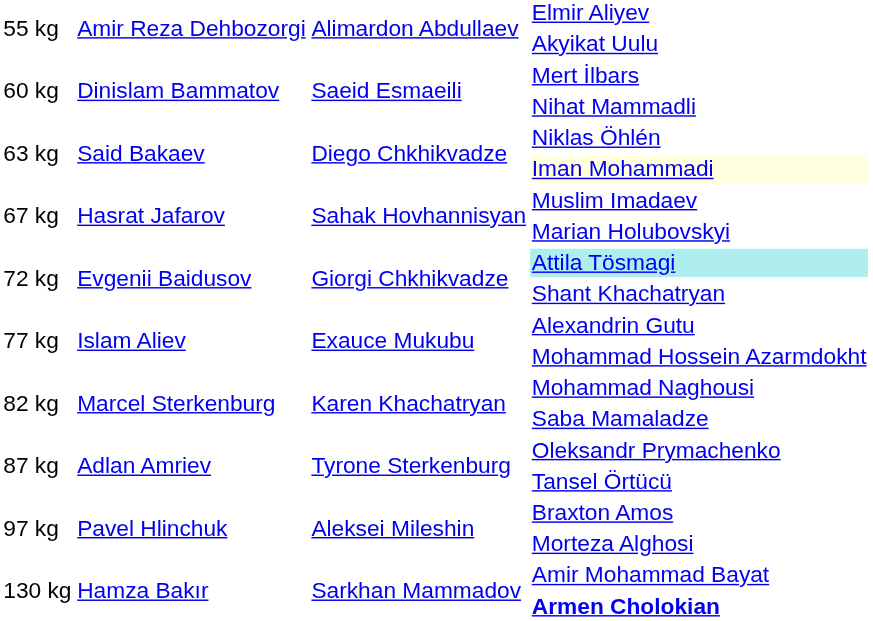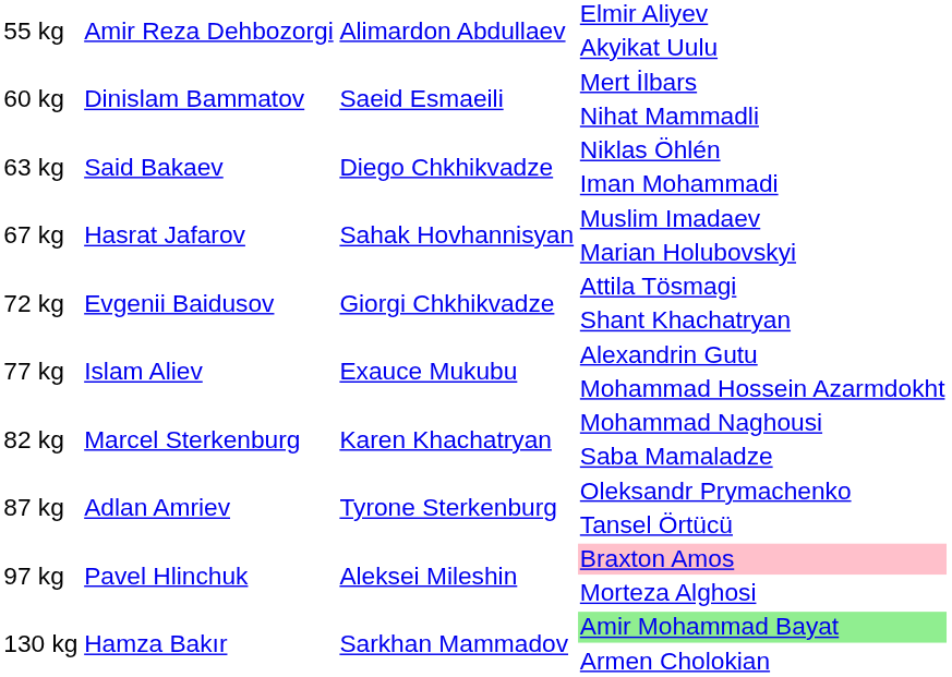Iman Mohammadi | column 4: lightyellow background -> no background
Attila Tösmagi | column 4: paleturquoise background -> no background
Braxton Amos | column 4: no background -> pink background
Amir Mohammad Bayat | column 4: no background -> lightgreen background
Armen Cholokian | column 4: bold -> normal
